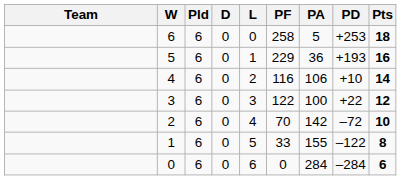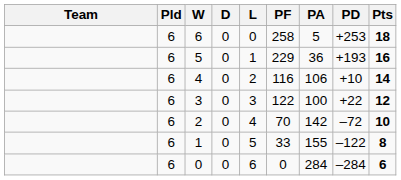columns swapped: Pld <-> W
